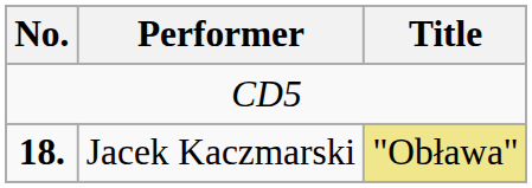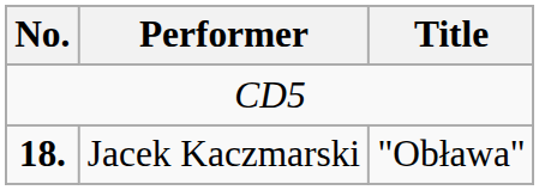18. | Title: khaki background -> no background
